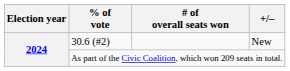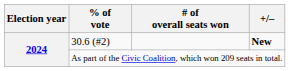30.6 (#2) | +/–: normal -> bold
